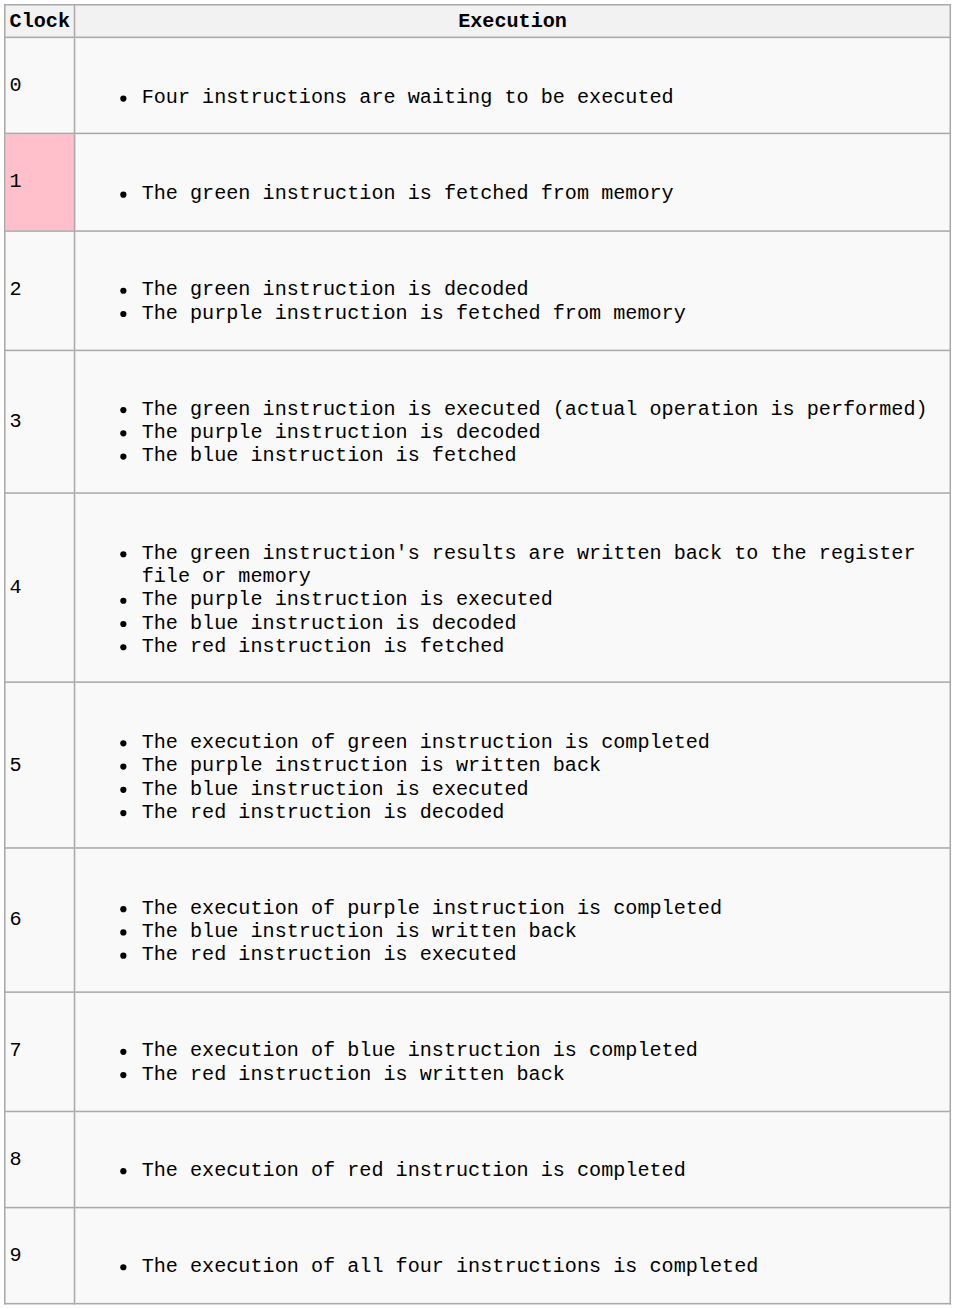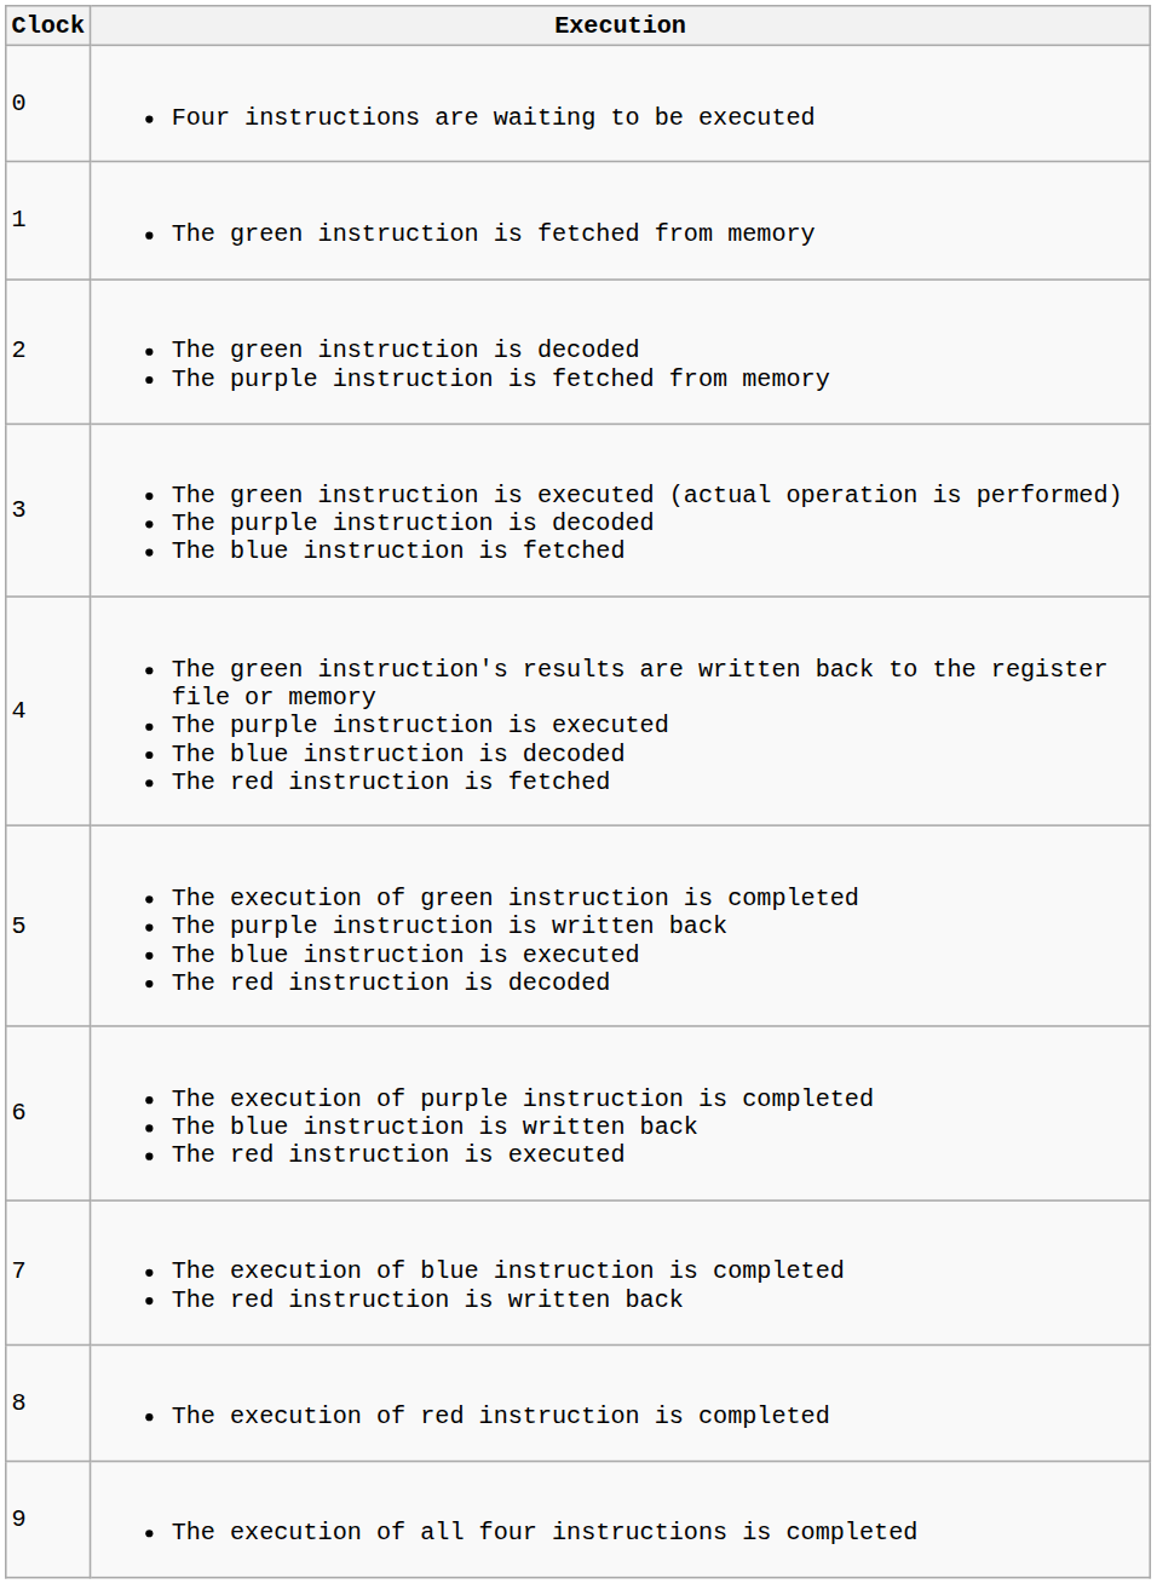The green instruction is fetched from memory | Clock: pink background -> no background
